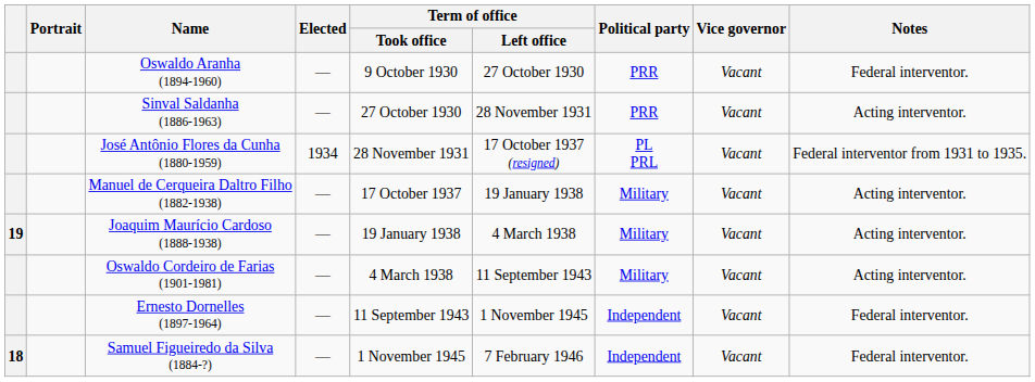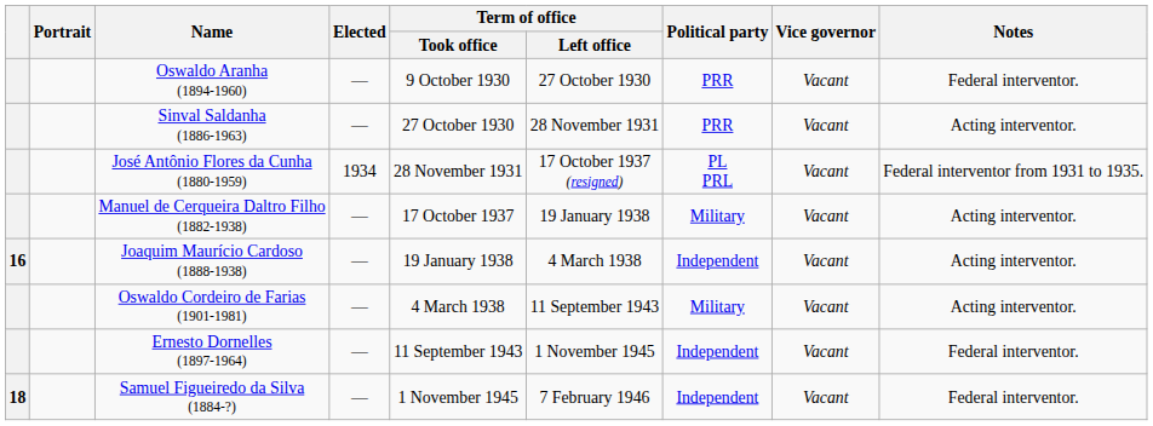Joaquim Maurício Cardoso (1888-1938) | column 1: 19 -> 16
Joaquim Maurício Cardoso (1888-1938) | Political party: Military -> Independent
